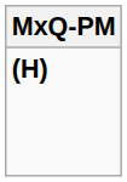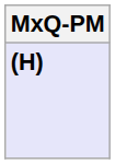row 2 | column 1: no background -> lavender background
